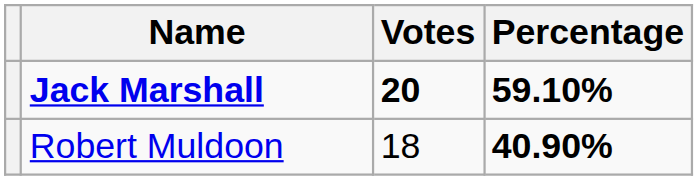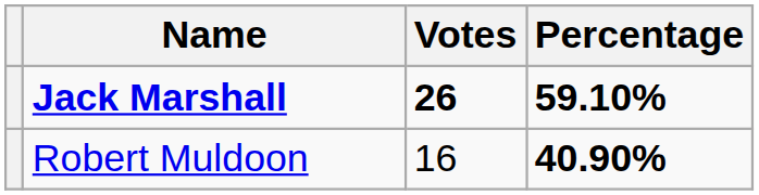Jack Marshall | Votes: 20 -> 26
Robert Muldoon | Votes: 18 -> 16
